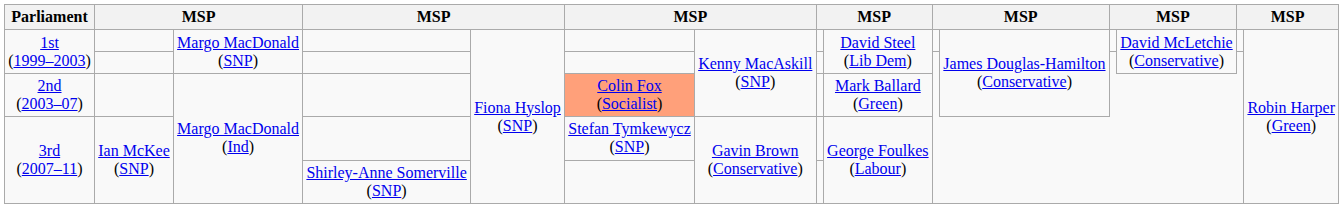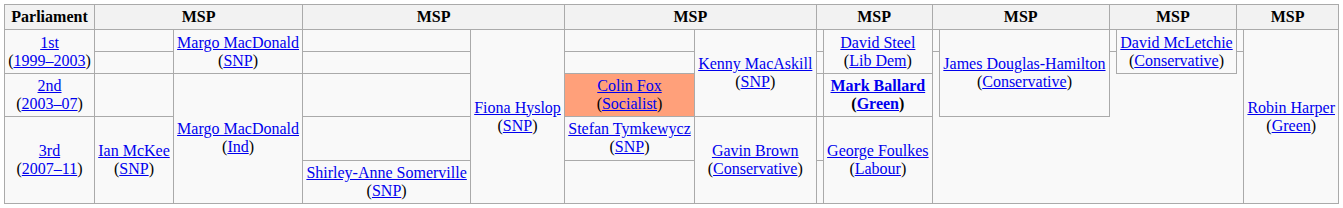2nd (2003–07) | column 9: normal -> bold
